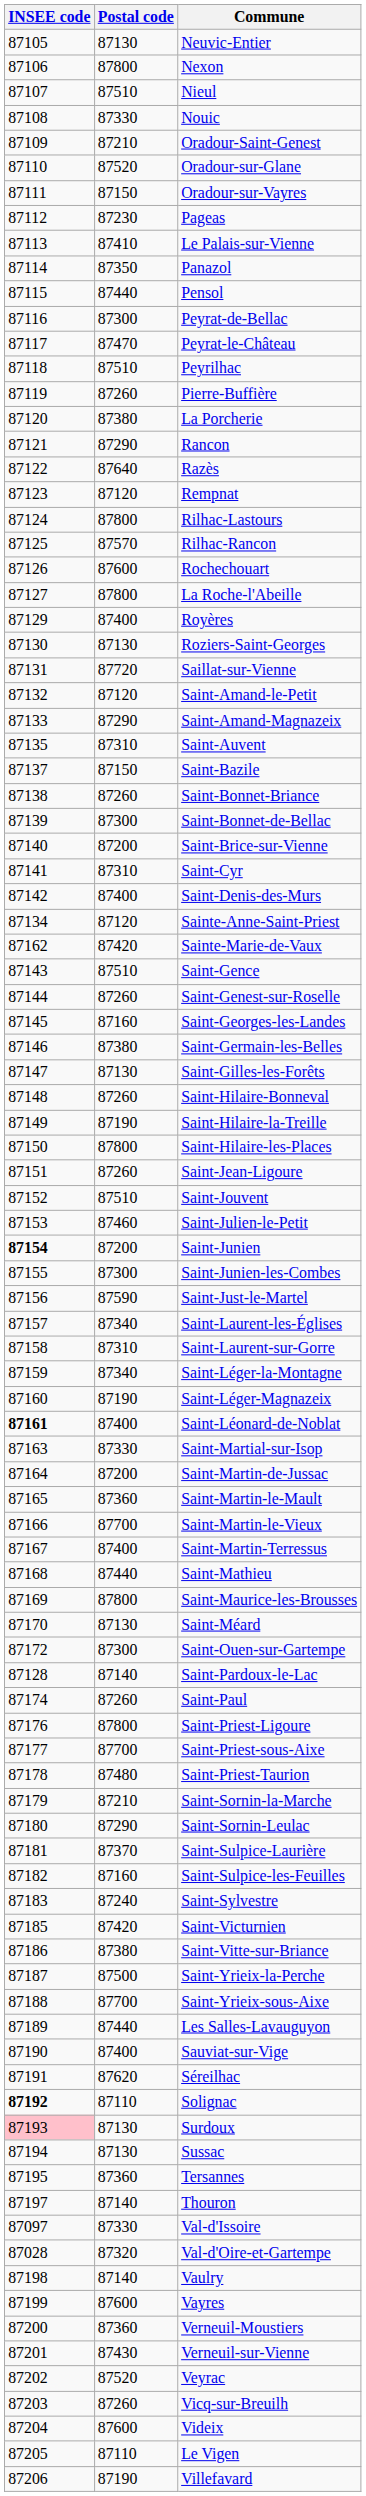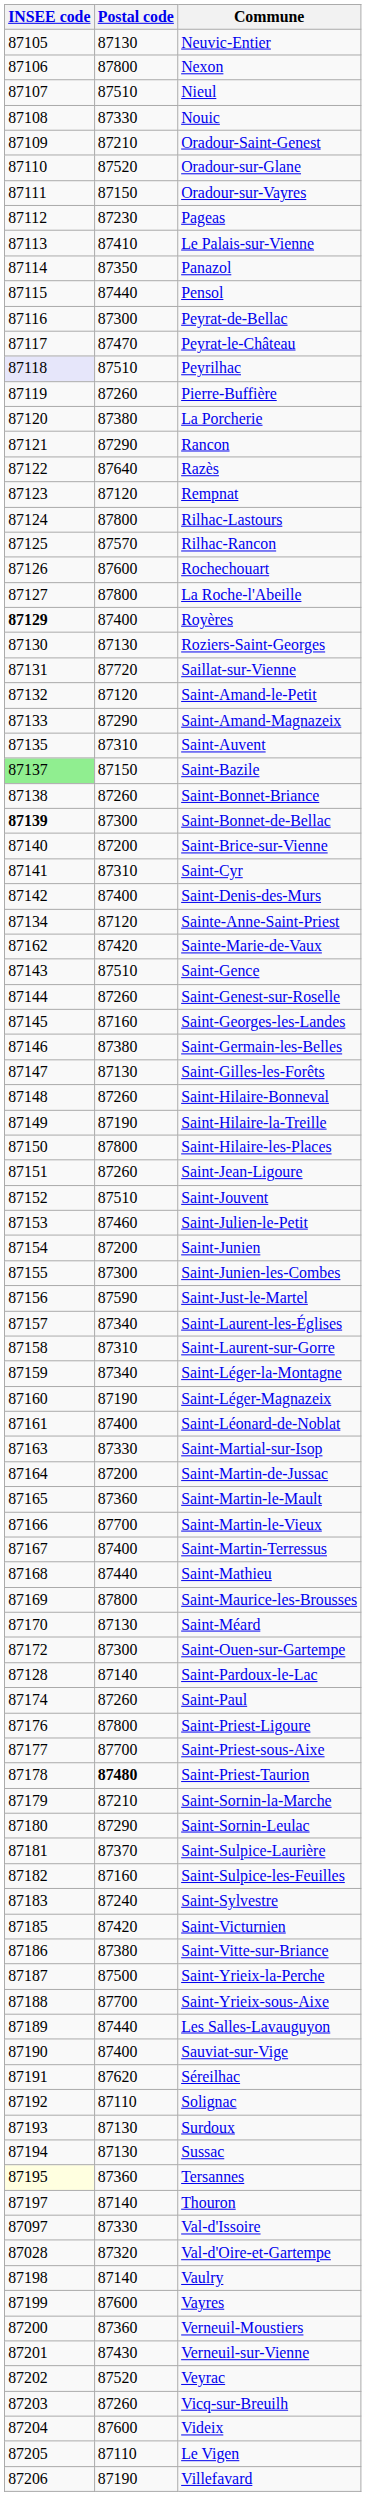Peyrilhac | INSEE code: no background -> lavender background
Royères | INSEE code: normal -> bold
Saint-Bazile | INSEE code: no background -> lightgreen background
Saint-Bonnet-de-Bellac | INSEE code: normal -> bold
Saint-Junien | INSEE code: bold -> normal
Saint-Léonard-de-Noblat | INSEE code: bold -> normal
Saint-Priest-Taurion | Postal code: normal -> bold
Solignac | INSEE code: bold -> normal
Surdoux | INSEE code: pink background -> no background
Tersannes | INSEE code: no background -> lightyellow background
